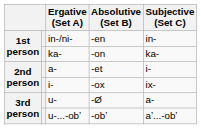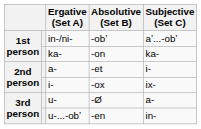in-/ni- | Absolutive (Set B): -en -> -obʼ
in-/ni- | Subjective (Set C): in- -> aʼ...-obʼ
u-...-obʼ | Absolutive (Set B): -obʼ -> -en
u-...-obʼ | Subjective (Set C): aʼ...-obʼ -> in-
